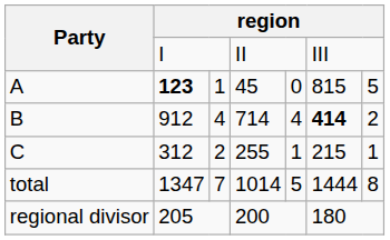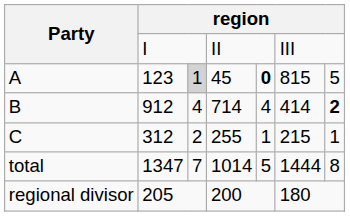A | column 2: bold -> normal
A | column 3: no background -> lightgrey background
A | column 5: normal -> bold
B | column 6: bold -> normal
B | column 7: normal -> bold
